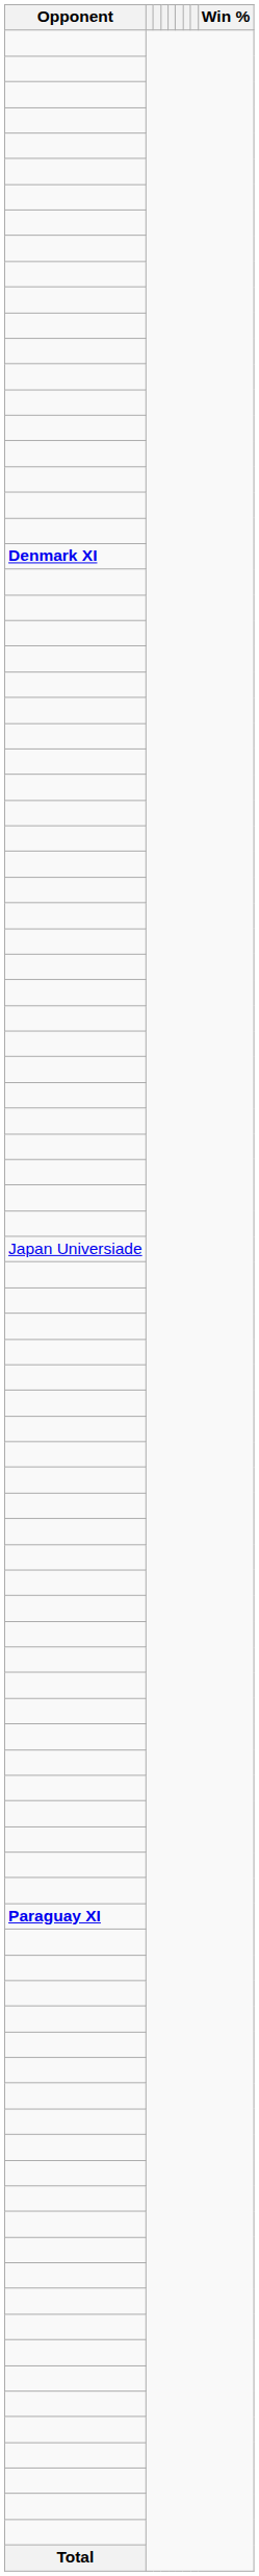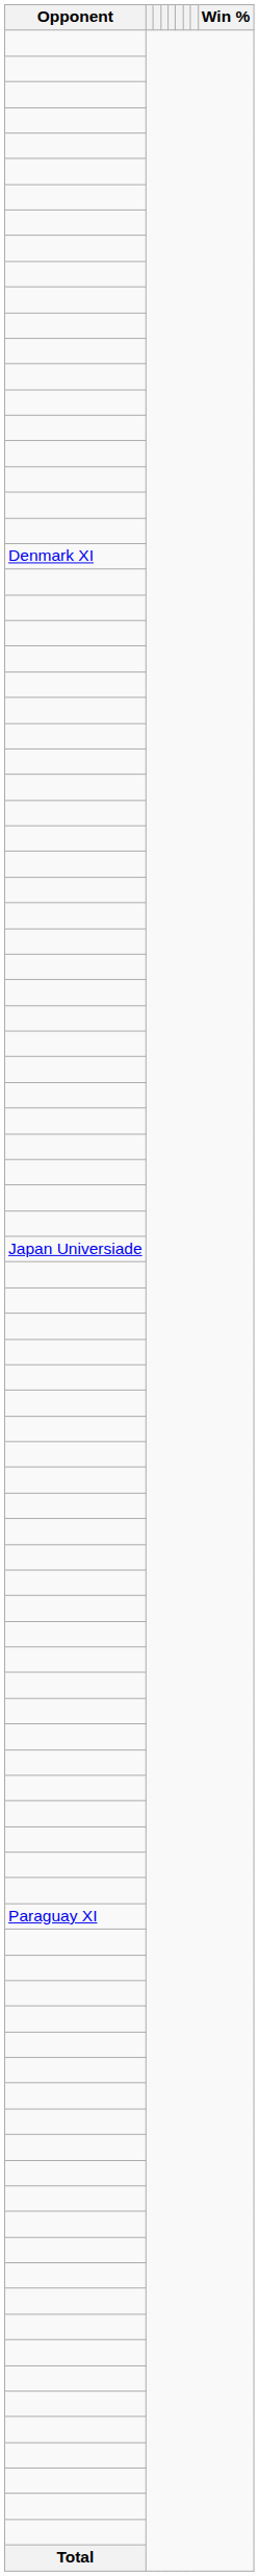Denmark XI | Opponent: bold -> normal
Paraguay XI | Opponent: bold -> normal
